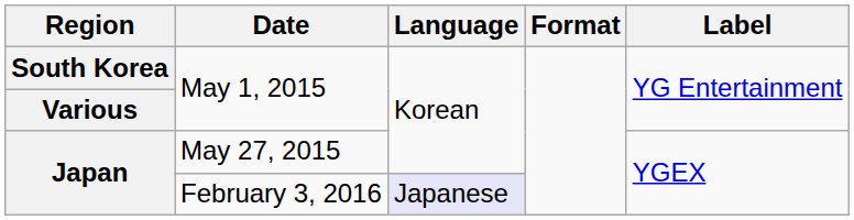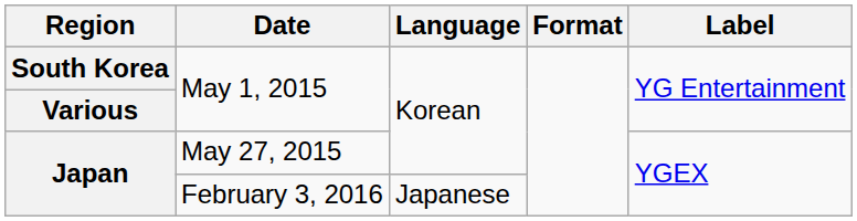February 3, 2016 | Language: lavender background -> no background
